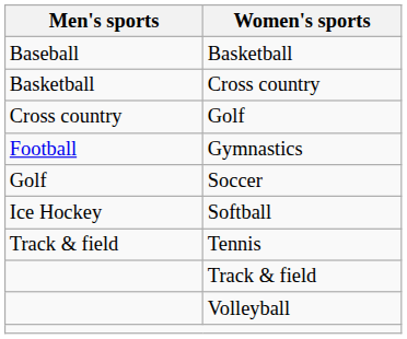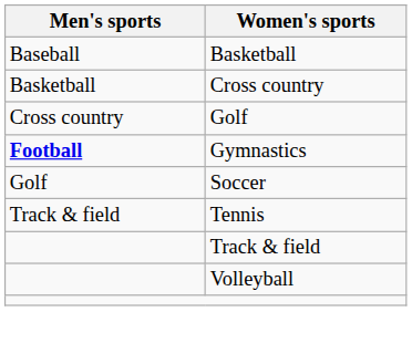Gymnastics | Men's sports: normal -> bold
- row: Ice Hockey | Softball
